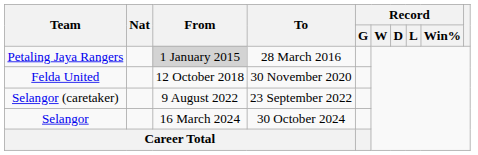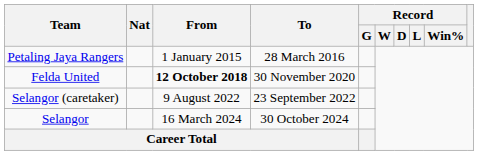Petaling Jaya Rangers | From: lightgrey background -> no background
Felda United | From: normal -> bold
